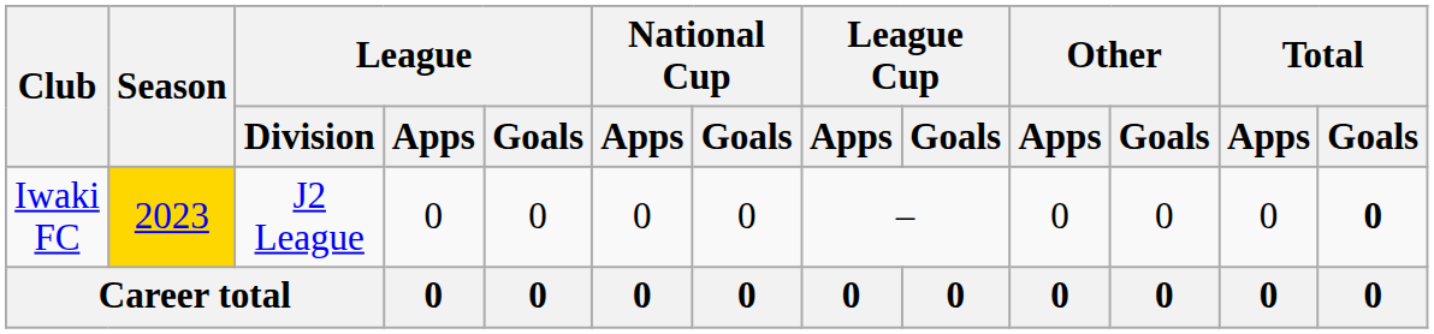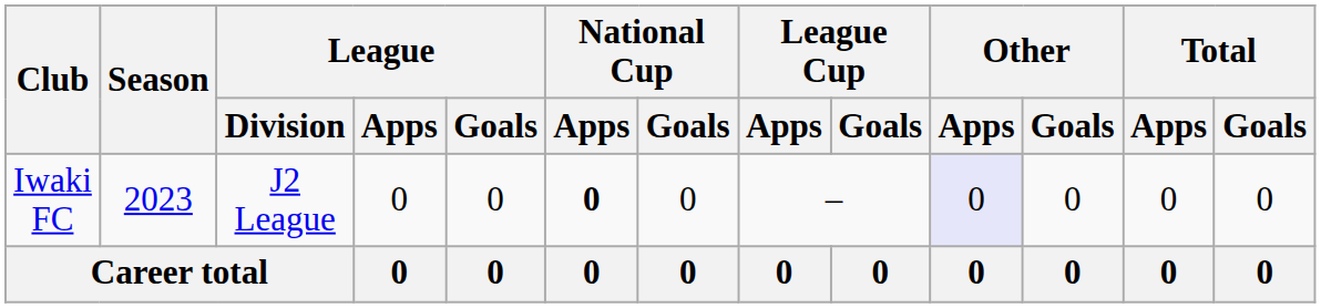Iwaki FC | Season: gold background -> no background
Iwaki FC | National Cup / Apps: normal -> bold
Iwaki FC | Other / Apps: no background -> lavender background
Iwaki FC | Total / Goals: bold -> normal
